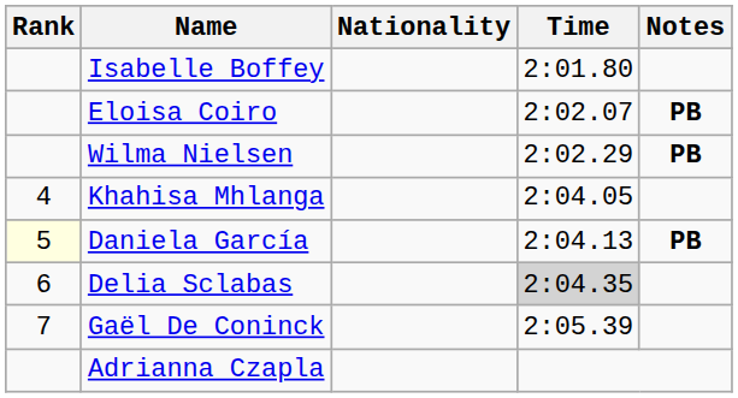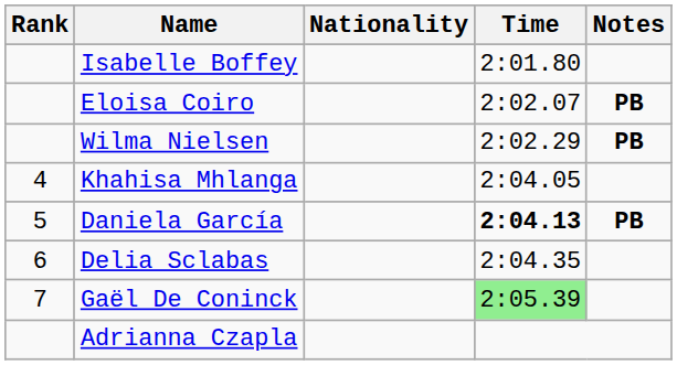Daniela García | Rank: lightyellow background -> no background
Daniela García | Time: normal -> bold
Delia Sclabas | Time: lightgrey background -> no background
Gaël De Coninck | Time: no background -> lightgreen background
